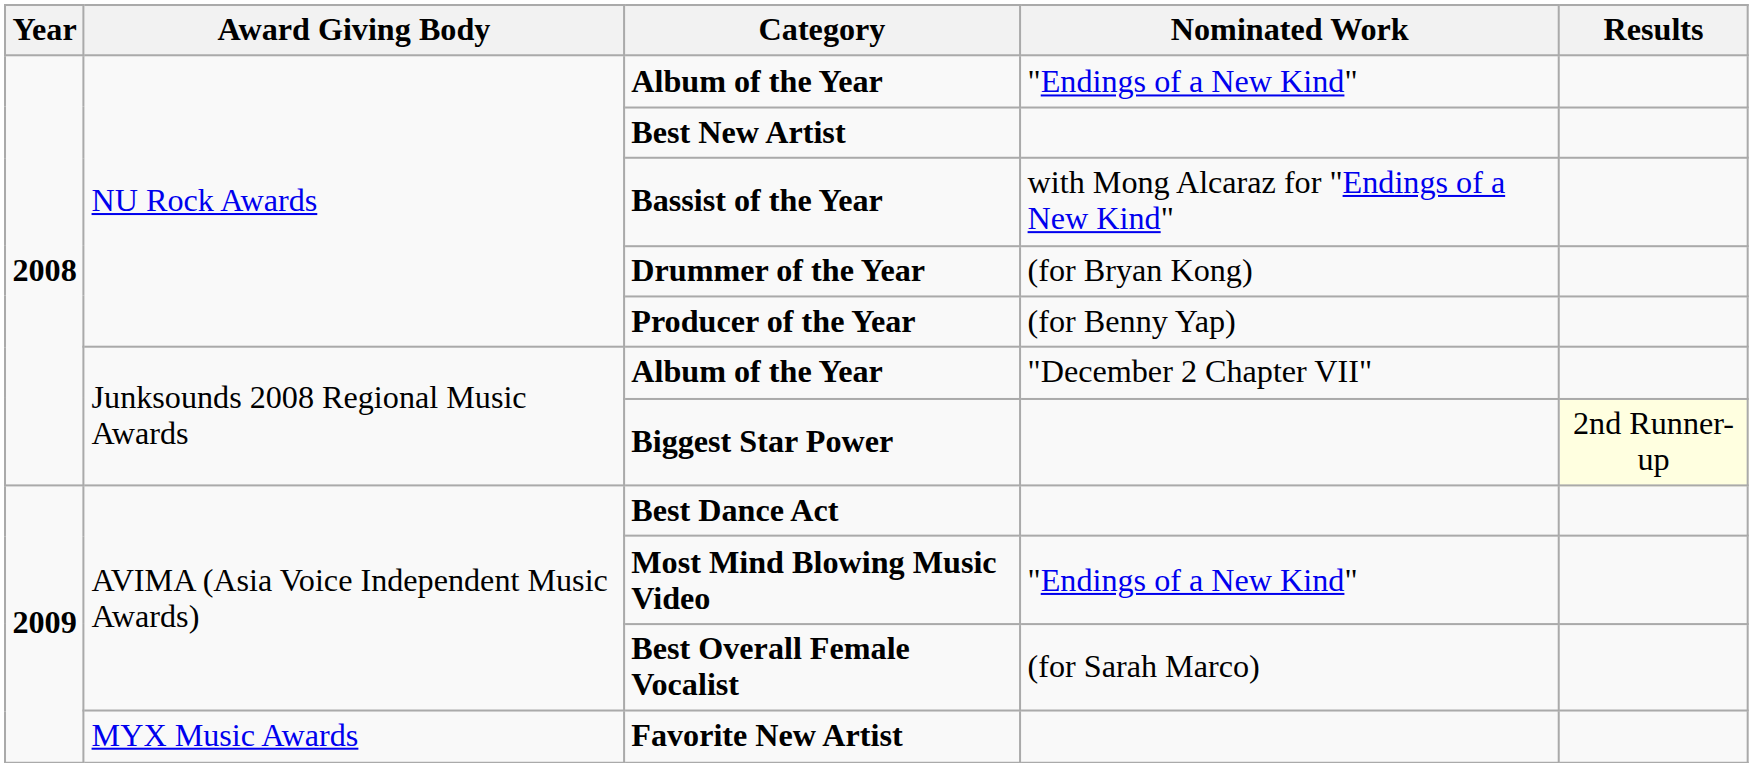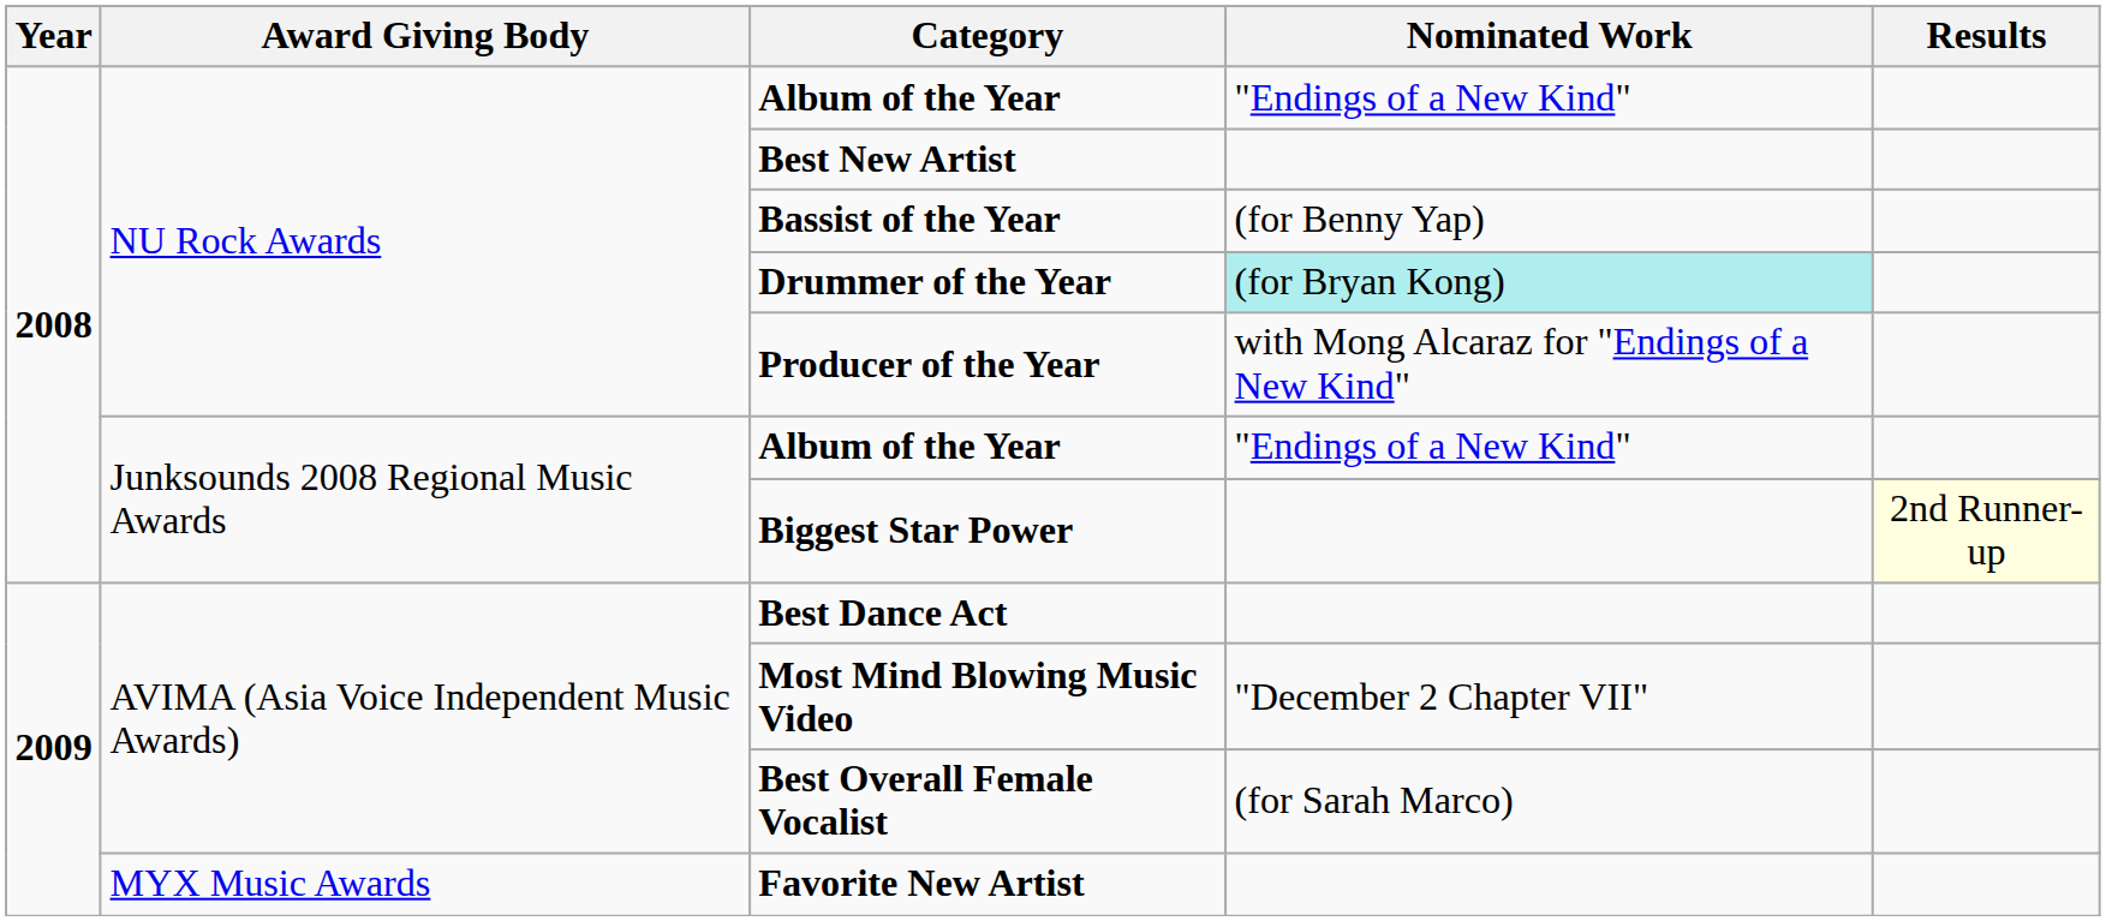Bassist of the Year | Nominated Work: with Mong Alcaraz for "Endings of a New Kind" -> (for Benny Yap)
Drummer of the Year | Nominated Work: no background -> paleturquoise background
Producer of the Year | Nominated Work: (for Benny Yap) -> with Mong Alcaraz for "Endings of a New Kind"
Junksounds 2008 Regional Music Awards / Album of the Year | Nominated Work: "December 2 Chapter VII" -> "Endings of a New Kind"
Most Mind Blowing Music Video | Nominated Work: "Endings of a New Kind" -> "December 2 Chapter VII"
